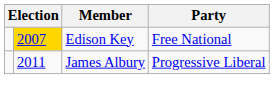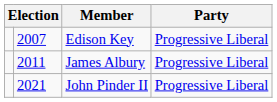Edison Key | column 2: gold background -> no background
Edison Key | Party: Free National -> Progressive Liberal
+ row: 2021 | John Pinder II | Progressive Liberal
